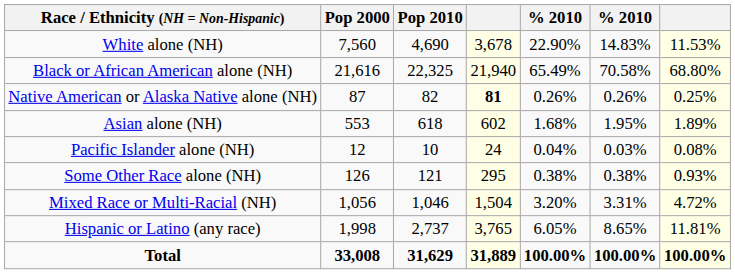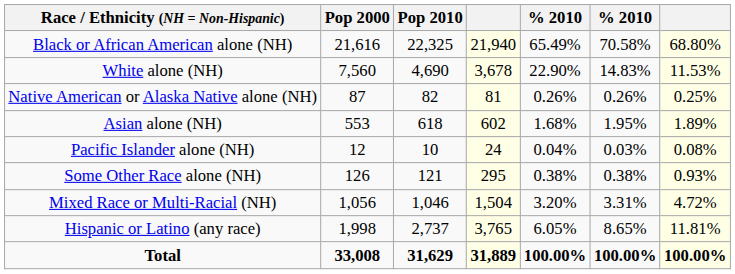rows swapped: White alone (NH) <-> Black or African American alone (NH)
Native American or Alaska Native alone (NH) | column 4: bold -> normal
